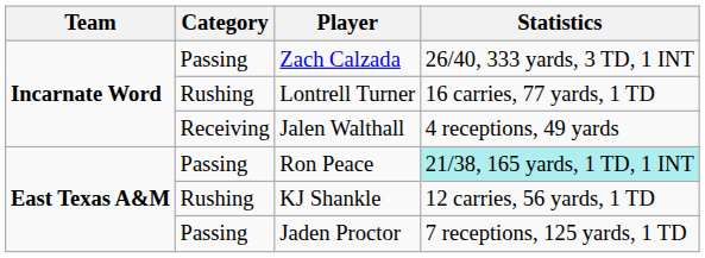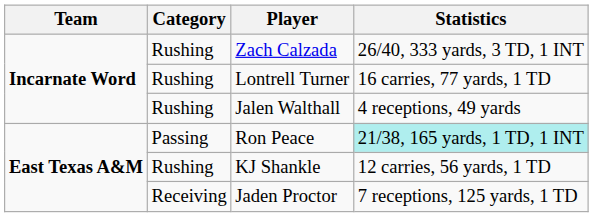Zach Calzada | Category: Passing -> Rushing
Jalen Walthall | Category: Receiving -> Rushing
Jaden Proctor | Category: Passing -> Receiving
